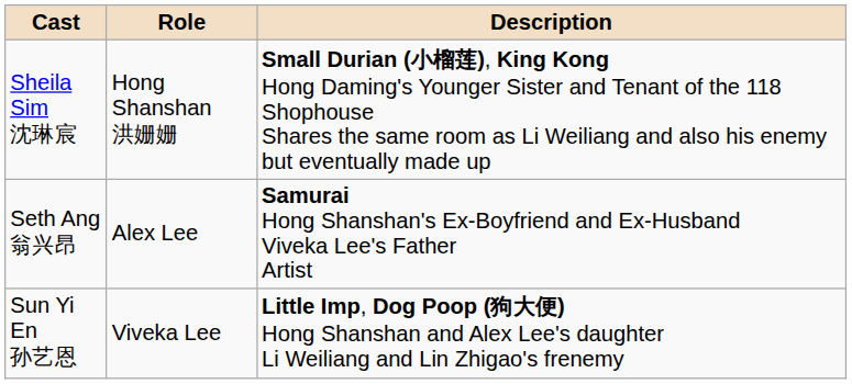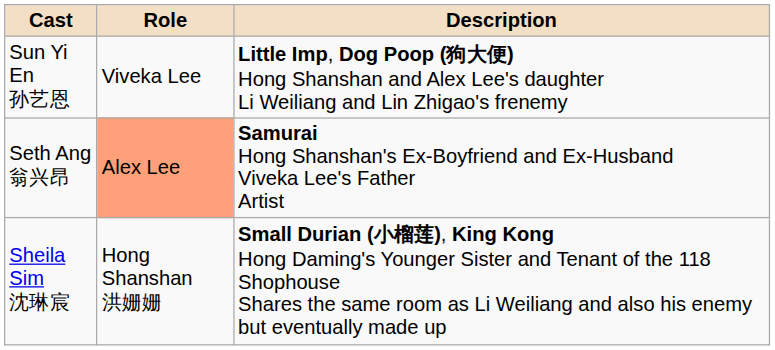rows swapped: Sheila Sim 沈琳宸 <-> Sun Yi En 孙艺恩
Seth Ang 翁兴昂 | Role: no background -> lightsalmon background
